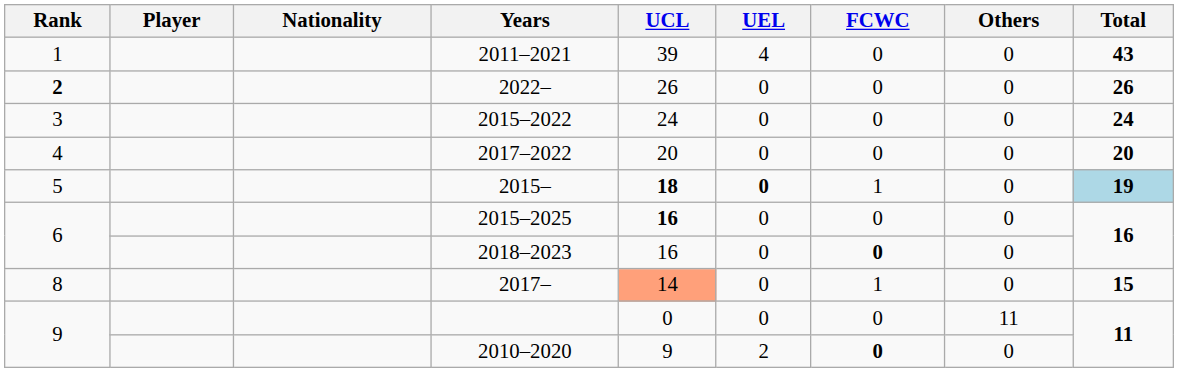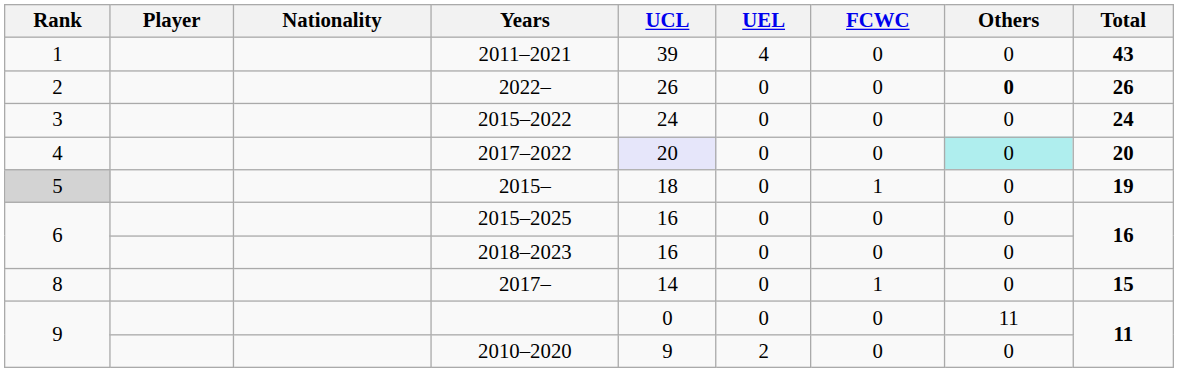2022– | Rank: bold -> normal
2022– | Others: normal -> bold
2017–2022 | UCL: no background -> lavender background
2017–2022 | Others: no background -> paleturquoise background
2015– | Rank: no background -> lightgrey background
2015– | UCL: bold -> normal
2015– | UEL: bold -> normal
2015– | Total: lightblue background -> no background
2015–2025 | UCL: bold -> normal
2018–2023 | FCWC: bold -> normal
2017– | UCL: lightsalmon background -> no background
2010–2020 | FCWC: bold -> normal
